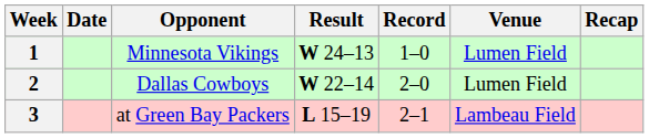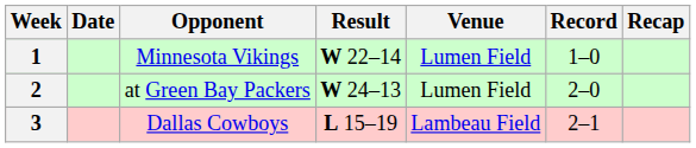columns swapped: Record <-> Venue
1 | Result: W 24–13 -> W 22–14
2 | Opponent: Dallas Cowboys -> at Green Bay Packers
2 | Result: W 22–14 -> W 24–13
3 | Opponent: at Green Bay Packers -> Dallas Cowboys
